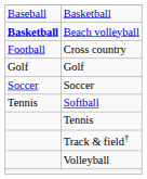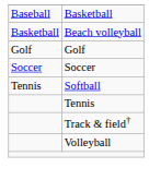Beach volleyball | column 1: bold -> normal
- row: Football | Cross country
